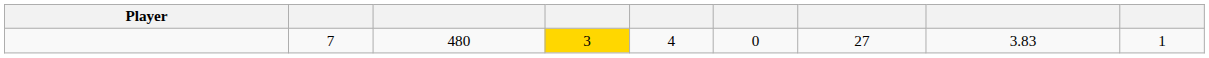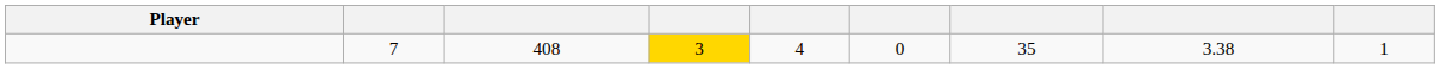row 2 | column 3: 480 -> 408
row 2 | column 7: 27 -> 35
row 2 | column 8: 3.83 -> 3.38
